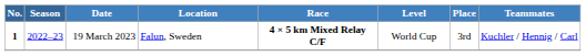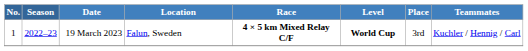19 March 2023 | No.: bold -> normal
19 March 2023 | Level: normal -> bold
